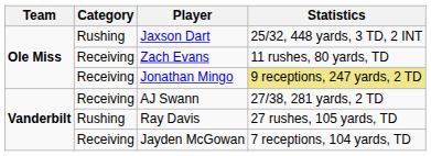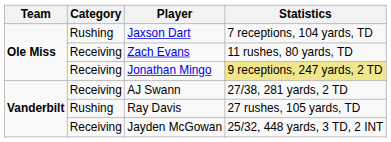Jaxson Dart | Statistics: 25/32, 448 yards, 3 TD, 2 INT -> 7 receptions, 104 yards, TD
Jayden McGowan | Statistics: 7 receptions, 104 yards, TD -> 25/32, 448 yards, 3 TD, 2 INT
